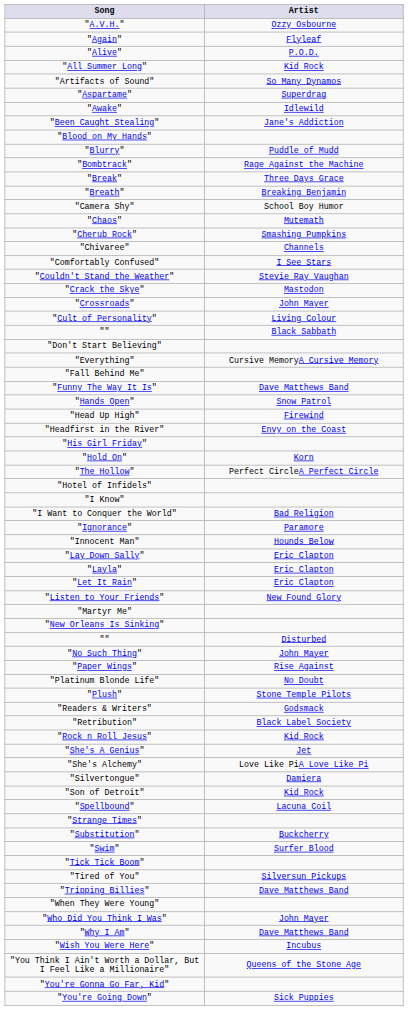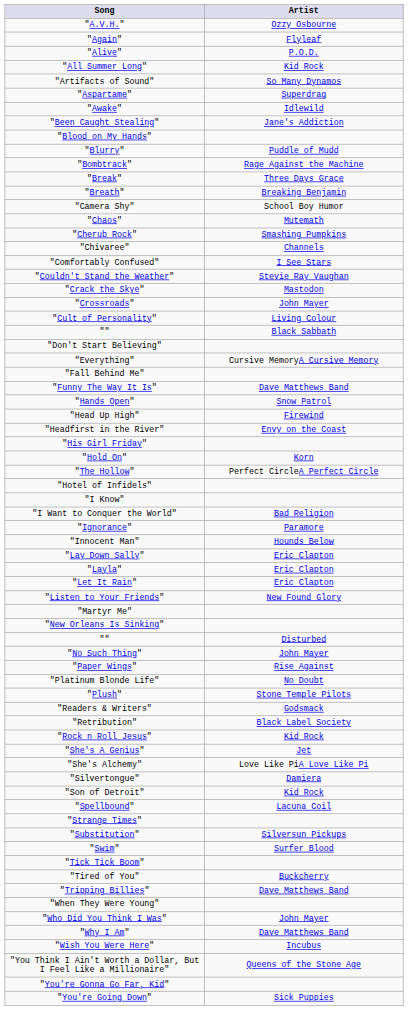row 60 | Artist: Buckcherry -> Silversun Pickups
row 63 | Artist: Silversun Pickups -> Buckcherry
